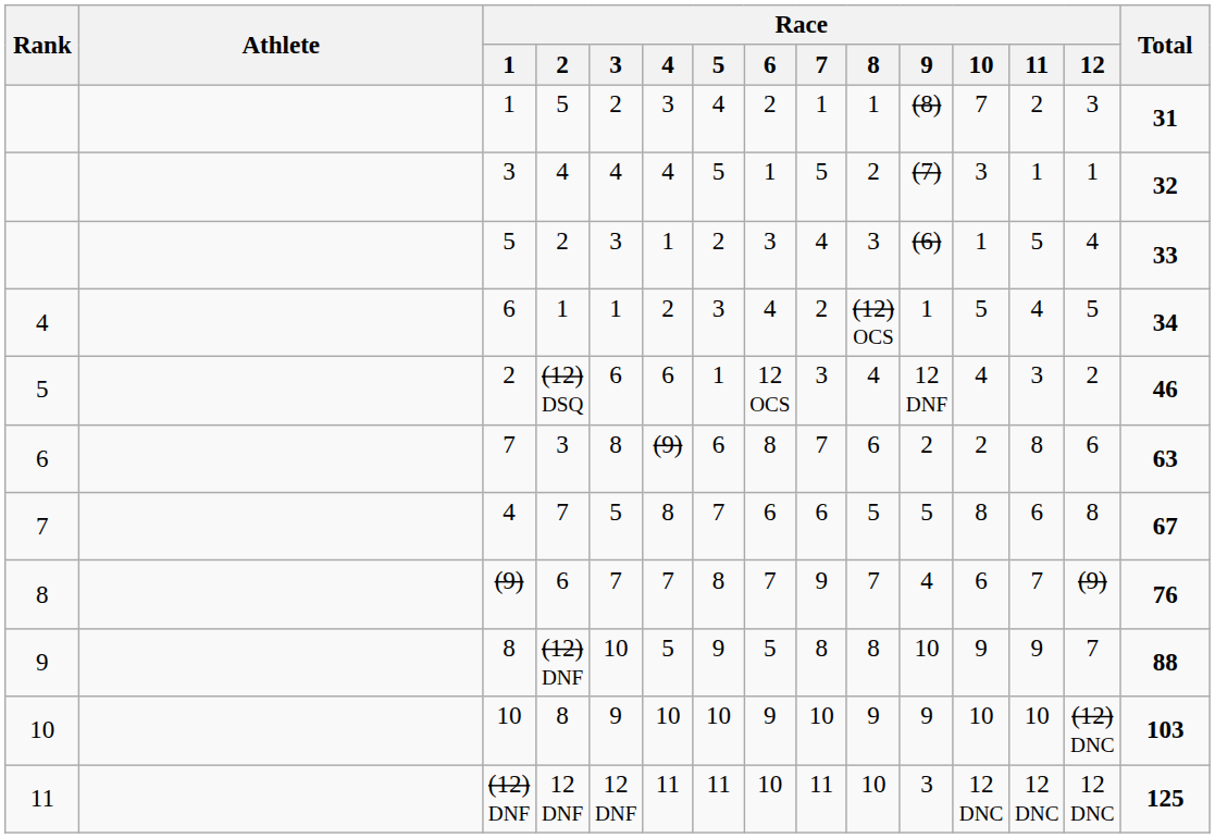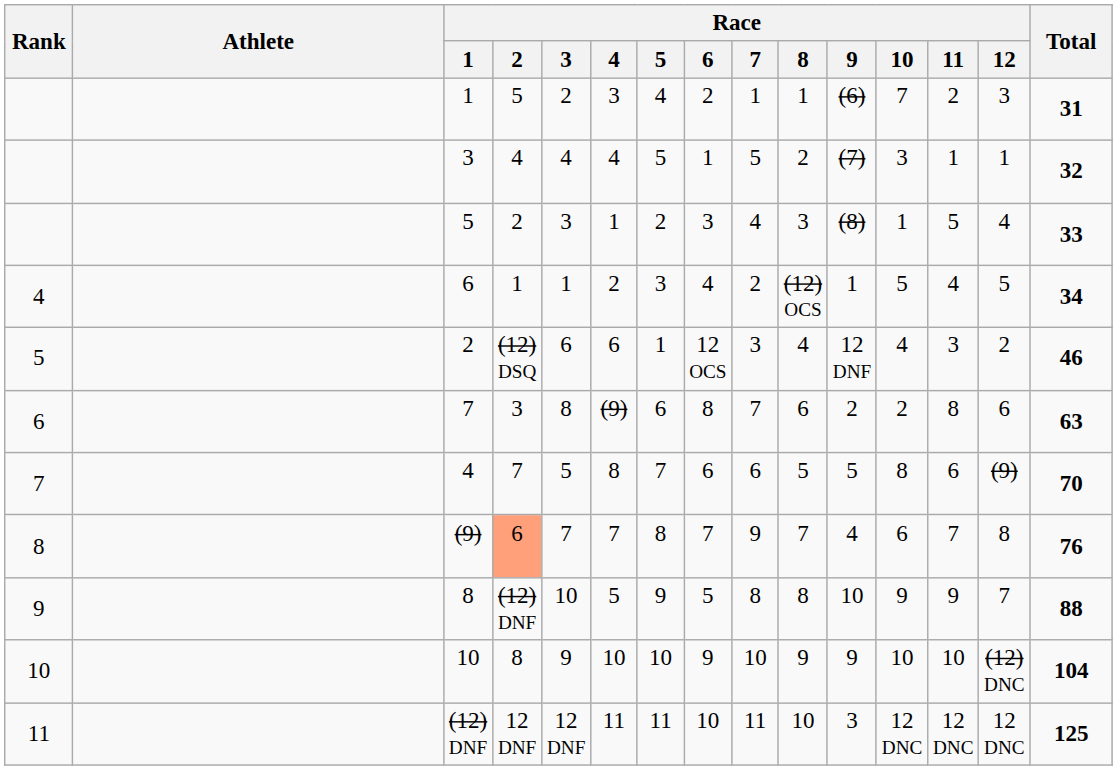row 3 | Race / 9: (8) -> (6)
row 5 | Race / 9: (6) -> (8)
row 9 | Race / 12: 8 -> (9)
row 9 | Total: 67 -> 70
row 10 | Race / 2: no background -> lightsalmon background
row 10 | Race / 12: (9) -> 8
row 12 | Total: 103 -> 104
